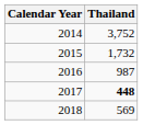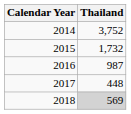2017 | Thailand: bold -> normal
2018 | Thailand: no background -> lightgrey background
